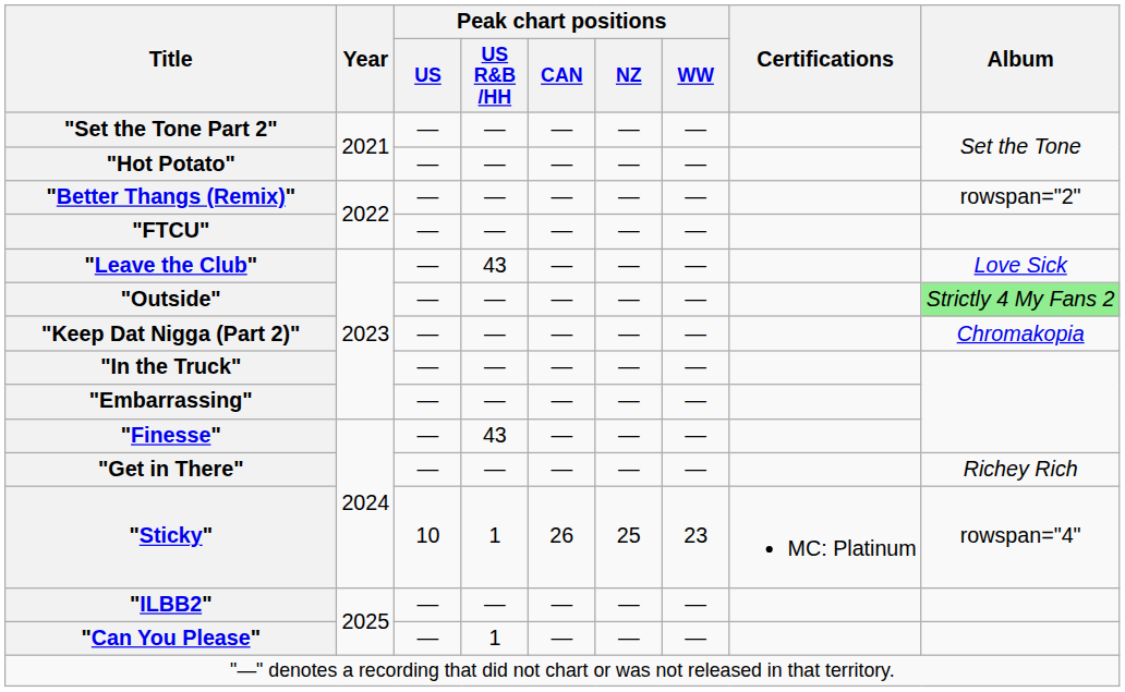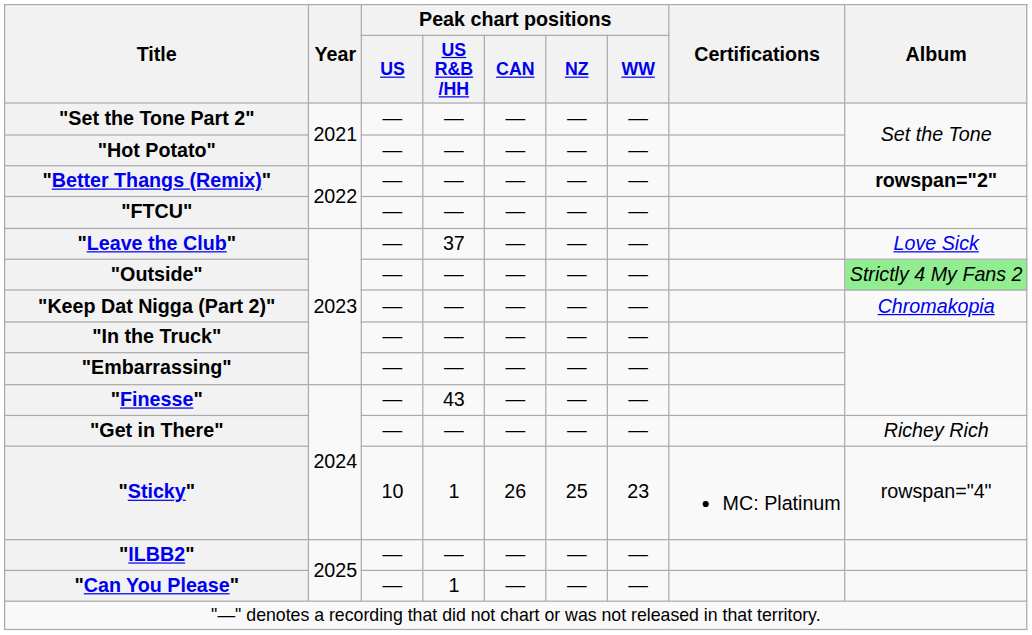"Better Thangs (Remix)" | Album: normal -> bold
"Leave the Club" | Peak chart positions / US R&B /HH: 43 -> 37
